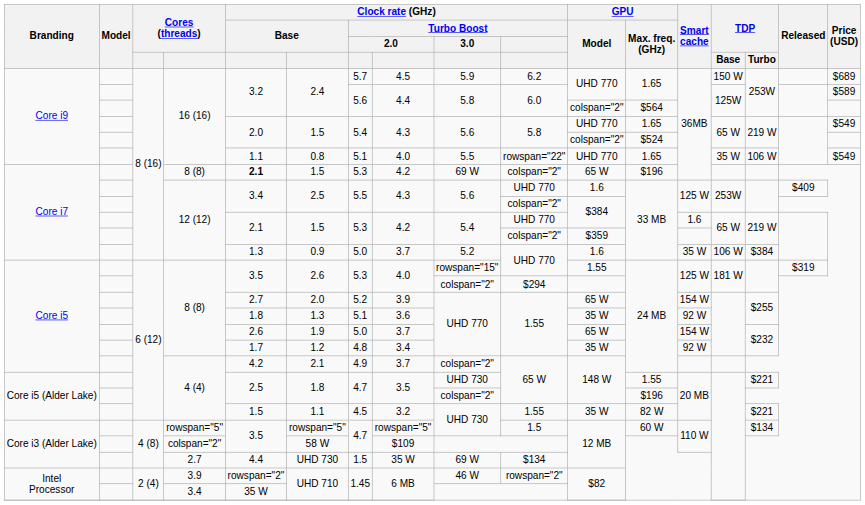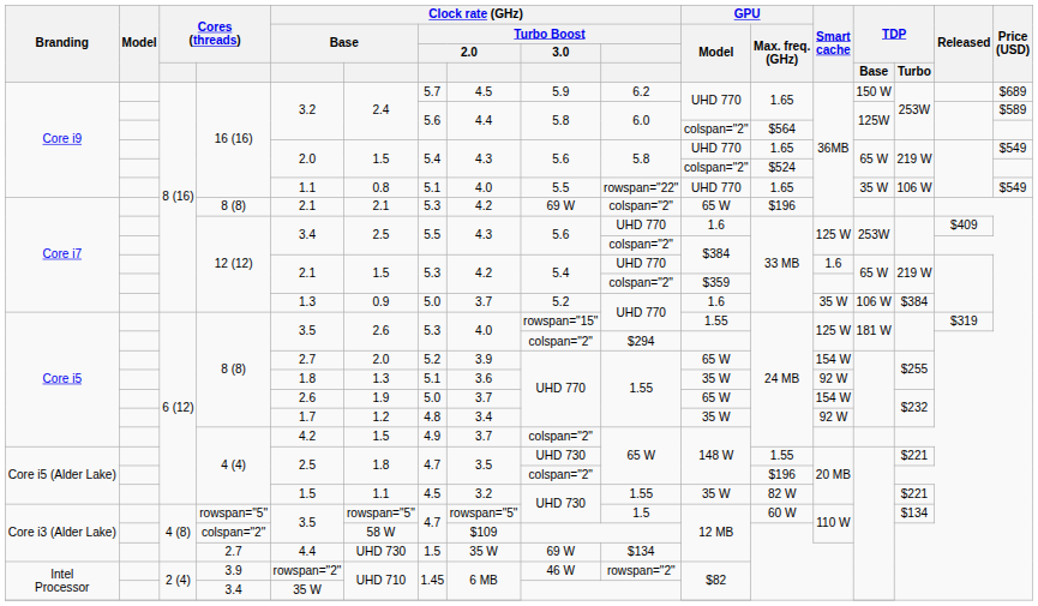Core i7 / 8 (8) | column 5: bold -> normal
Core i7 / 8 (8) | column 6: 1.5 -> 2.1
Core i5 / 4 (4) | column 6: 2.1 -> 1.5
